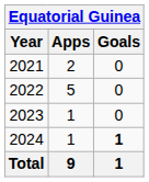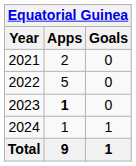2023 | Apps: normal -> bold
2024 | Goals: bold -> normal
